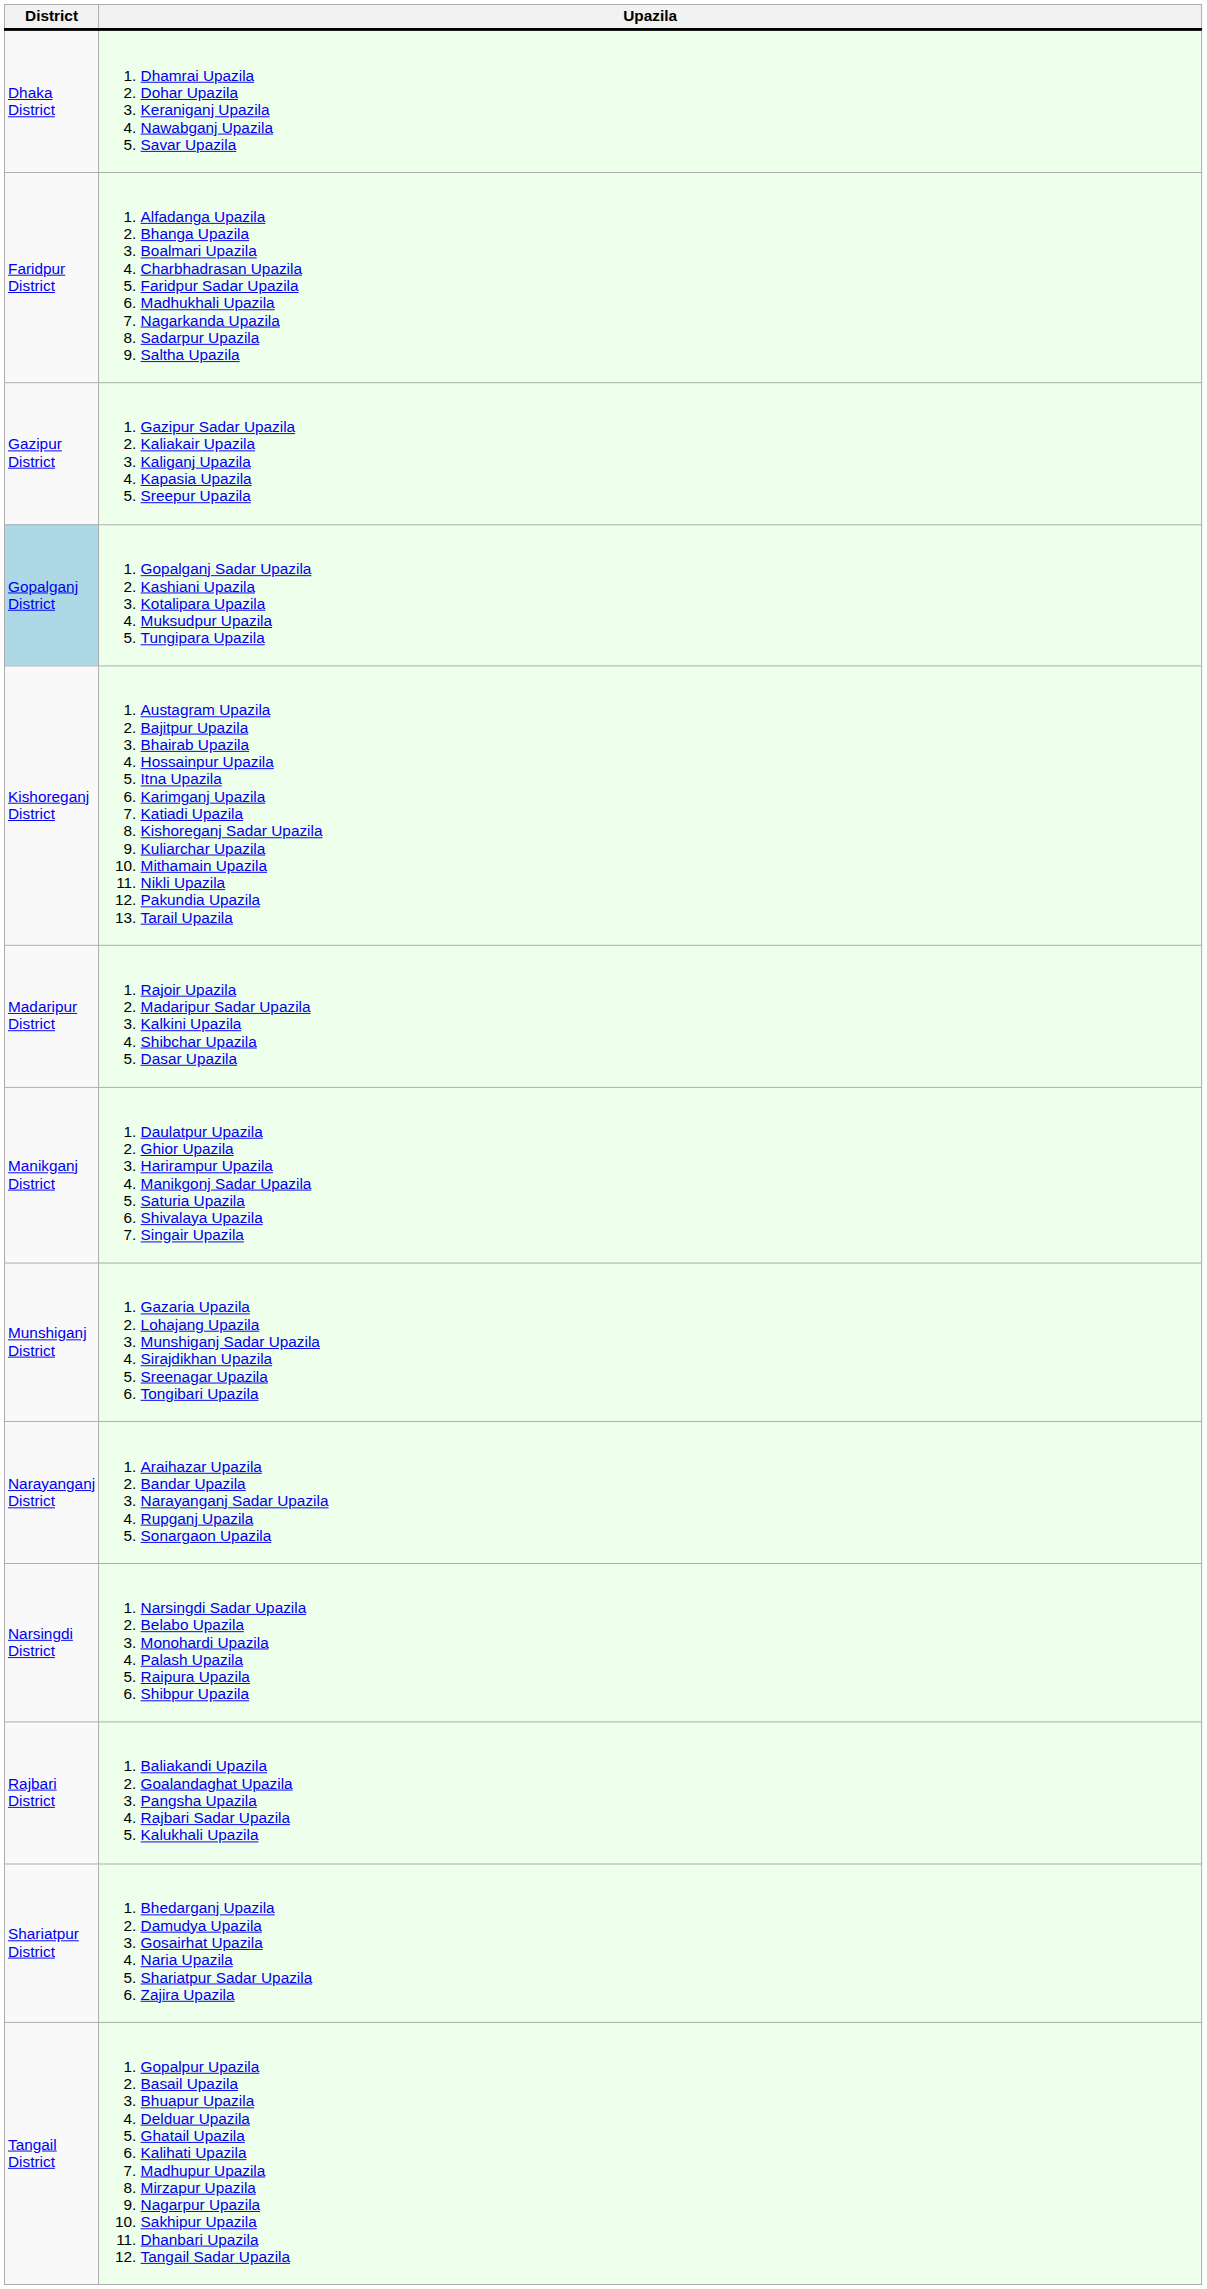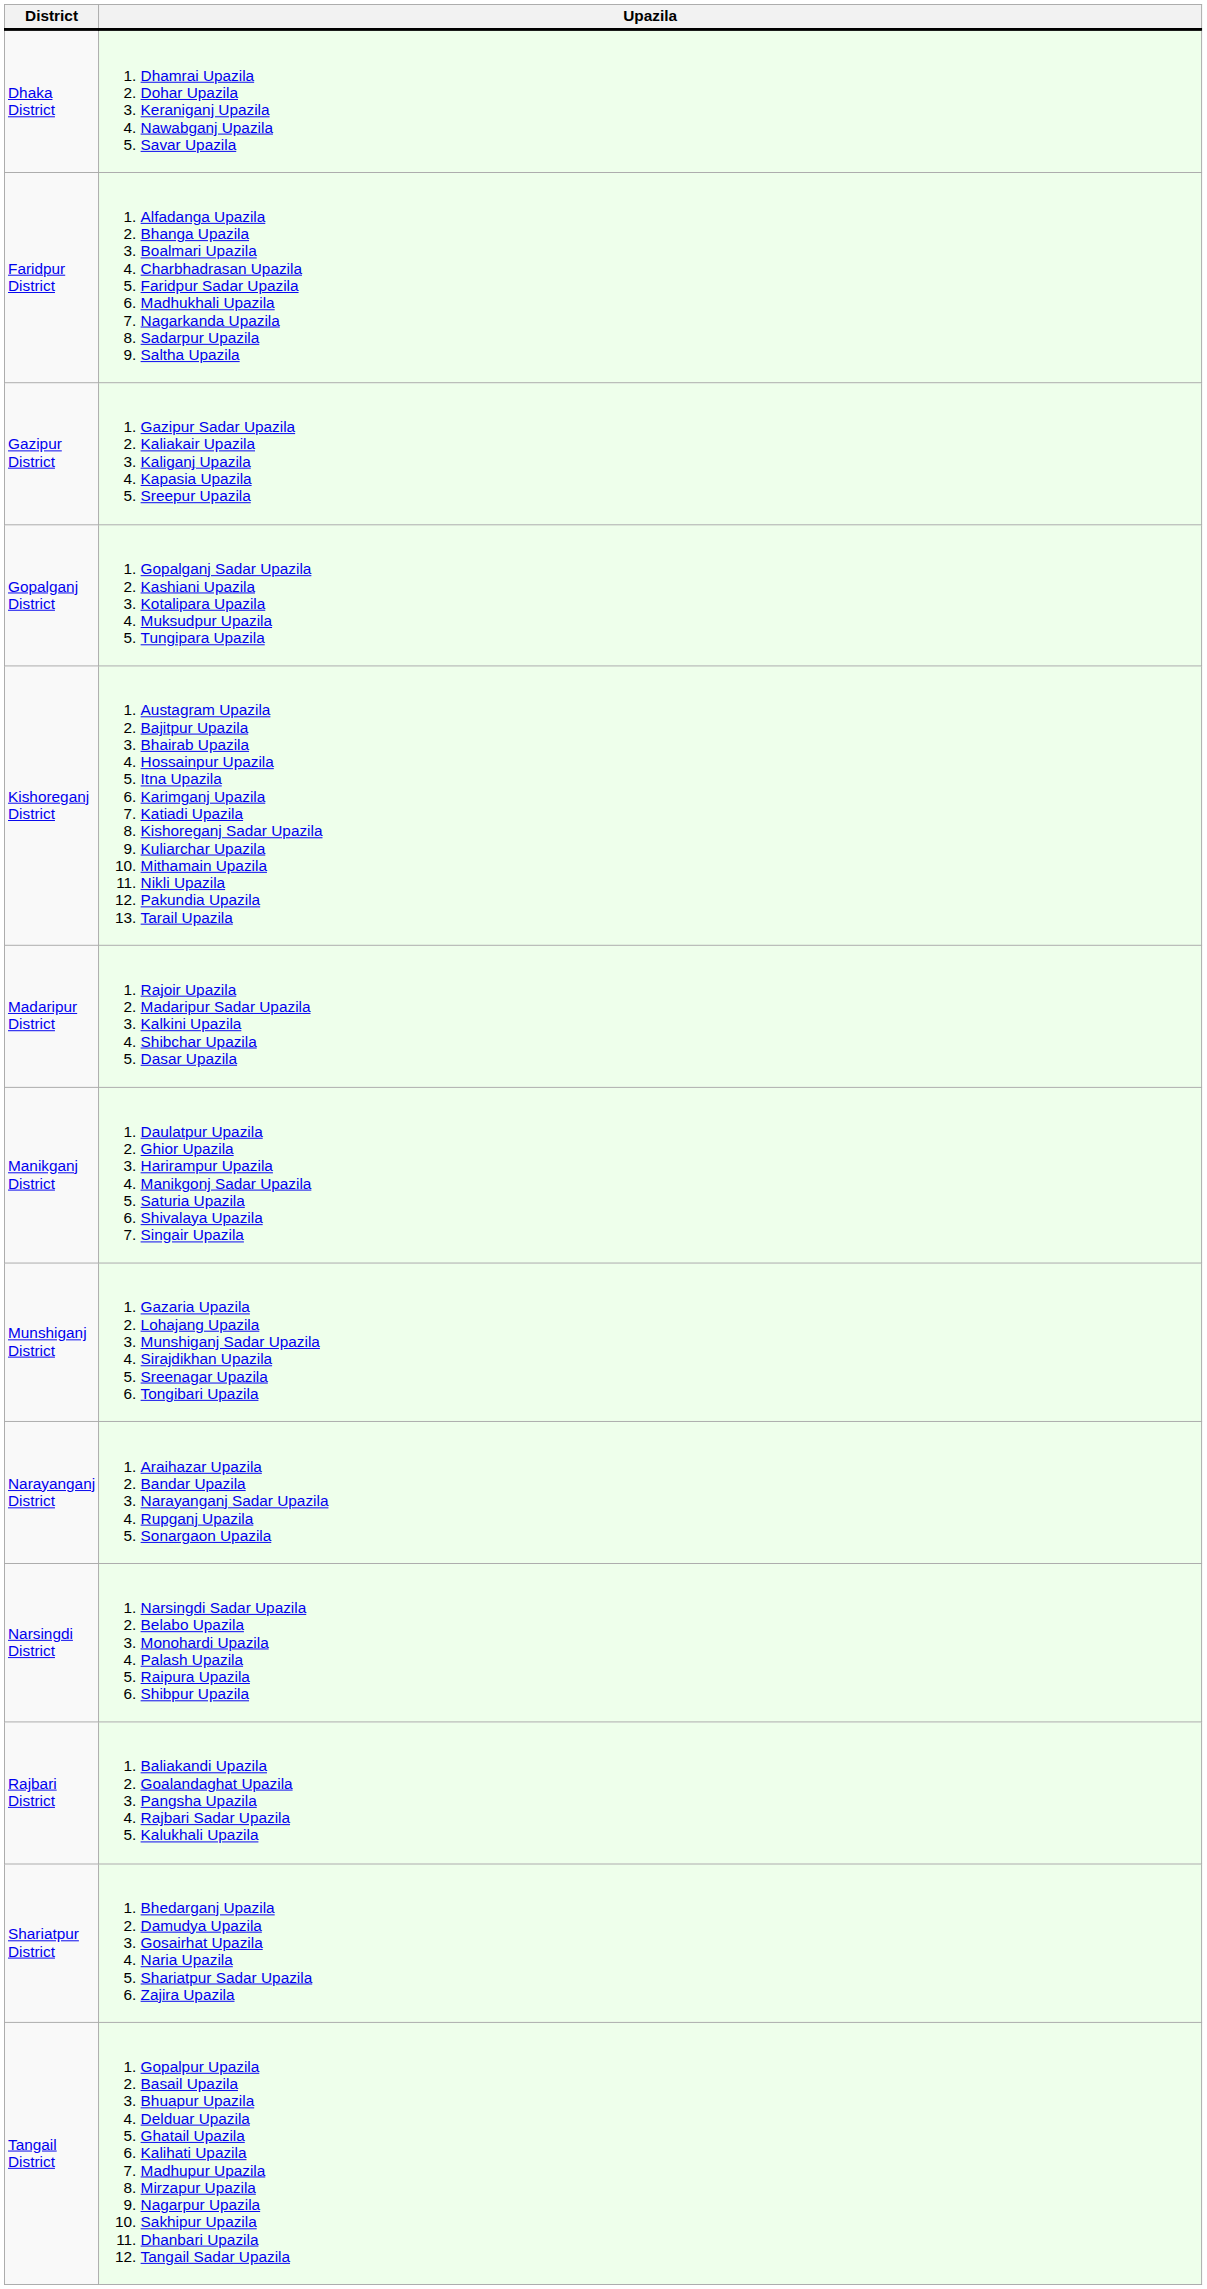Gopalganj District | District: lightblue background -> no background
